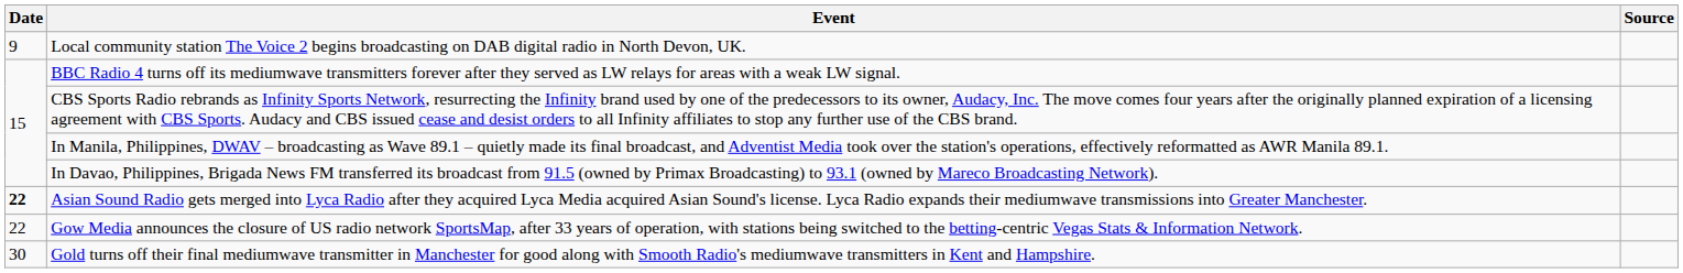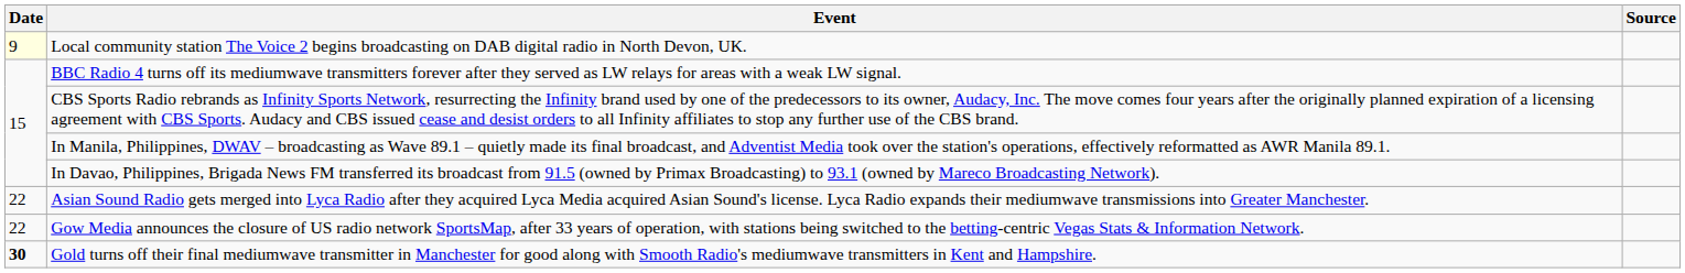row 2 | Date: no background -> lightyellow background
row 7 | Date: bold -> normal
row 9 | Date: normal -> bold
